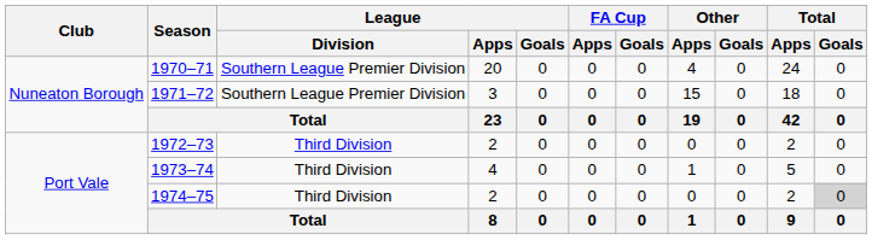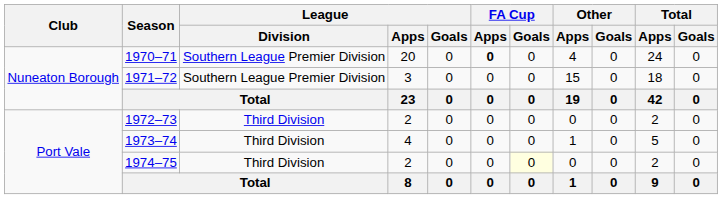1970–71 | FA Cup / Apps: normal -> bold
1974–75 | FA Cup / Goals: no background -> lightyellow background
1974–75 | Total / Goals: lightgrey background -> no background
